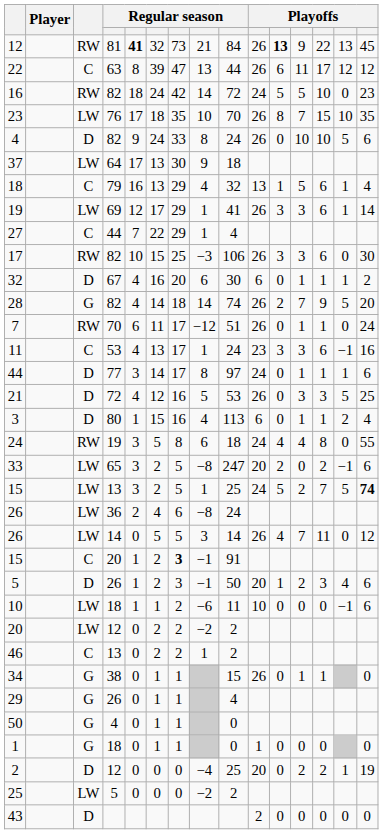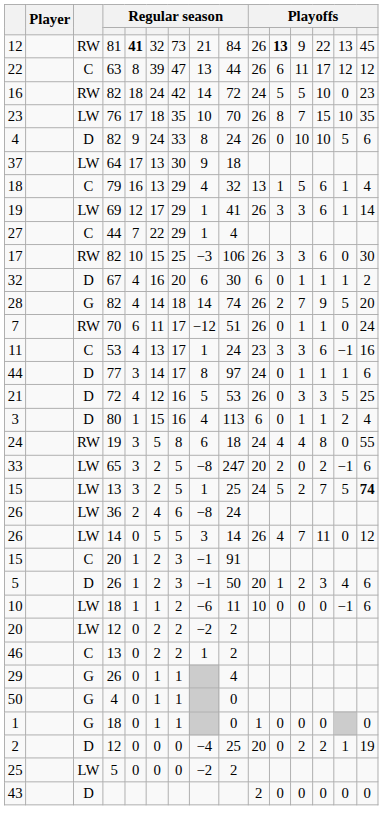15 / 20 | column 7: bold -> normal
- row: 34 | G | 38 | 0 | 1 | 1 | 15 | 26 | 0 | 1 | 1 | 0
